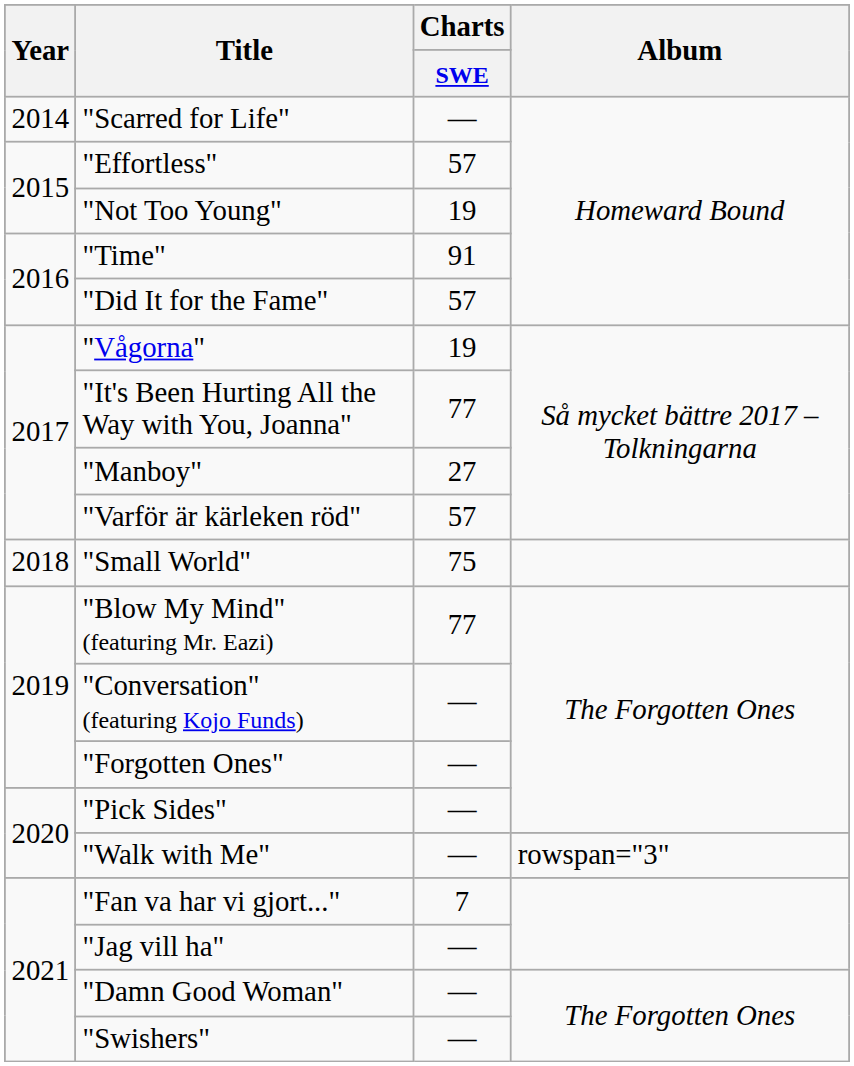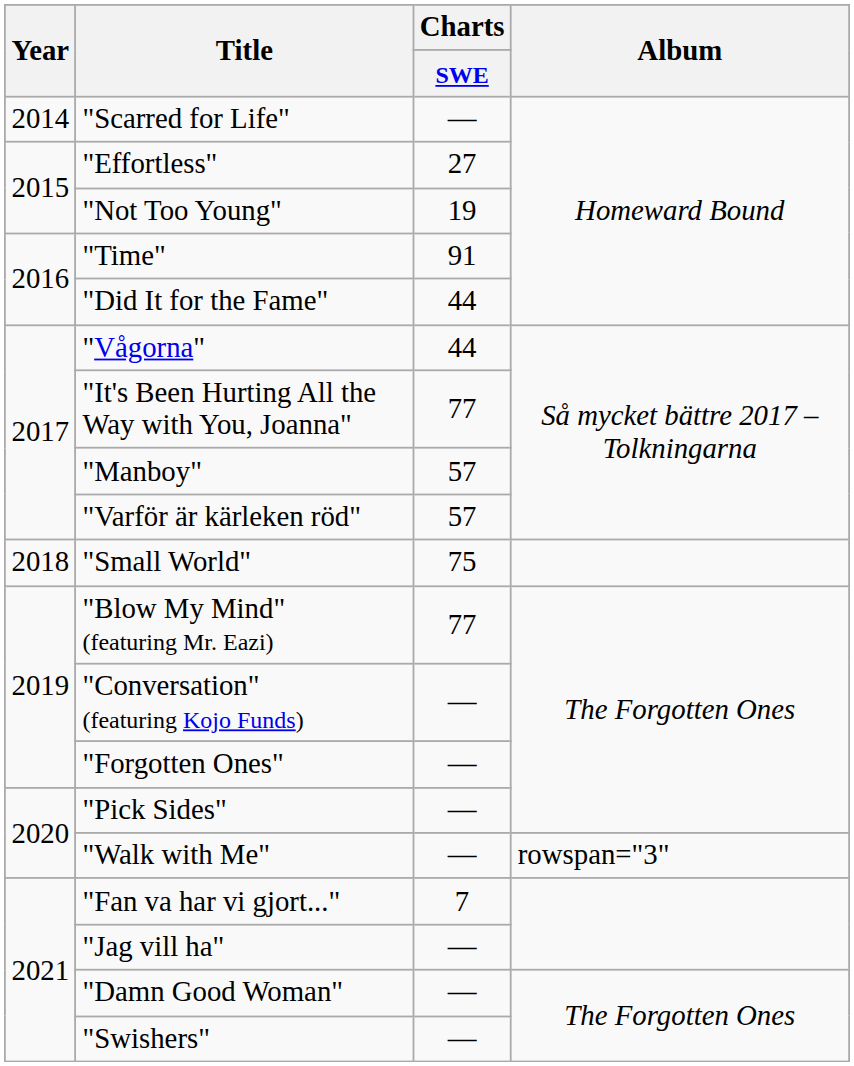"Effortless" | Charts / SWE: 57 -> 27
"Did It for the Fame" | Charts / SWE: 57 -> 44
"Vågorna" | Charts / SWE: 19 -> 44
"Manboy" | Charts / SWE: 27 -> 57
